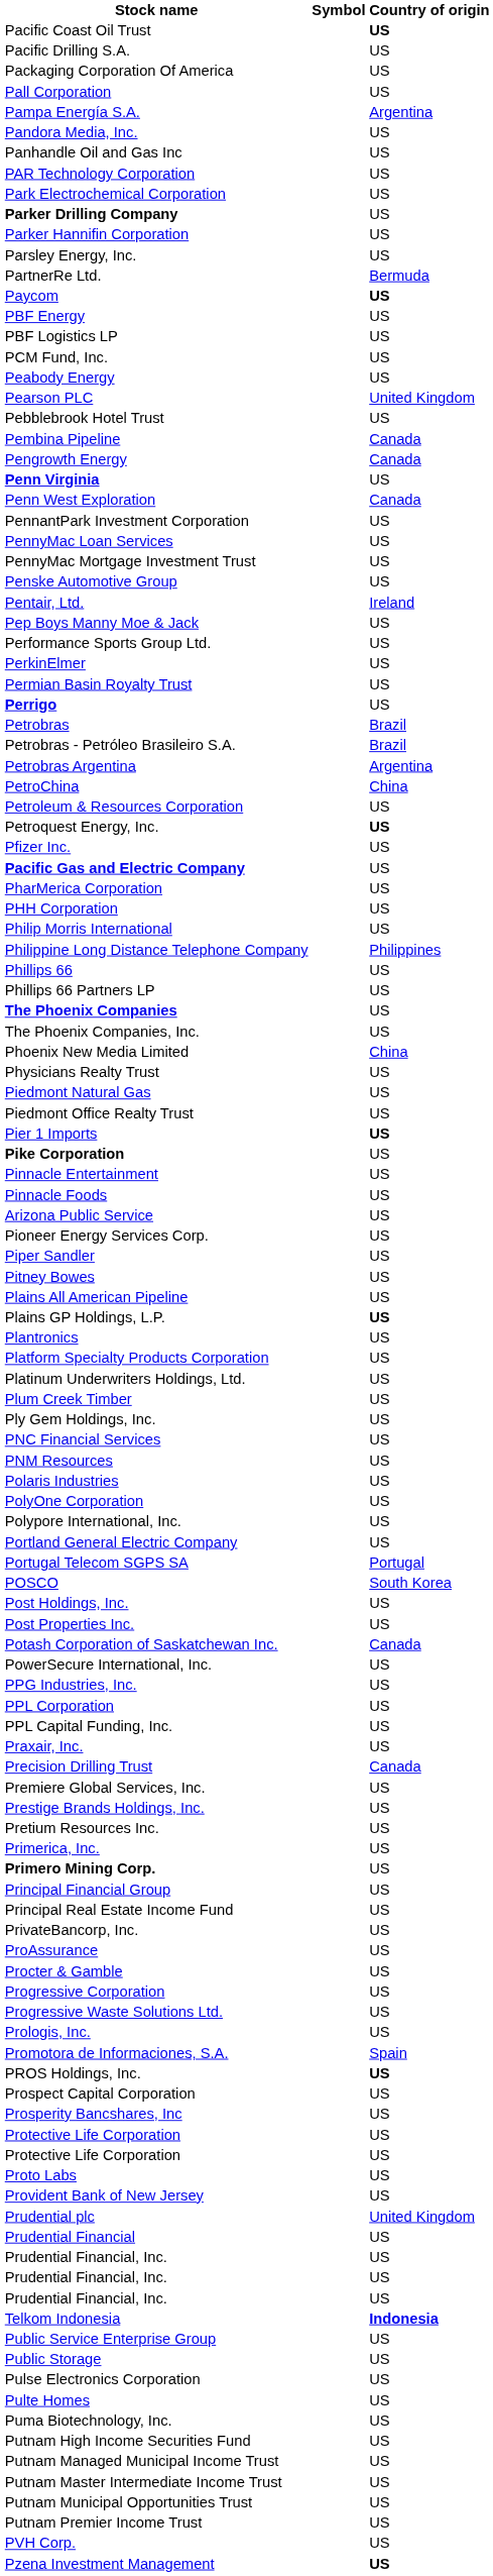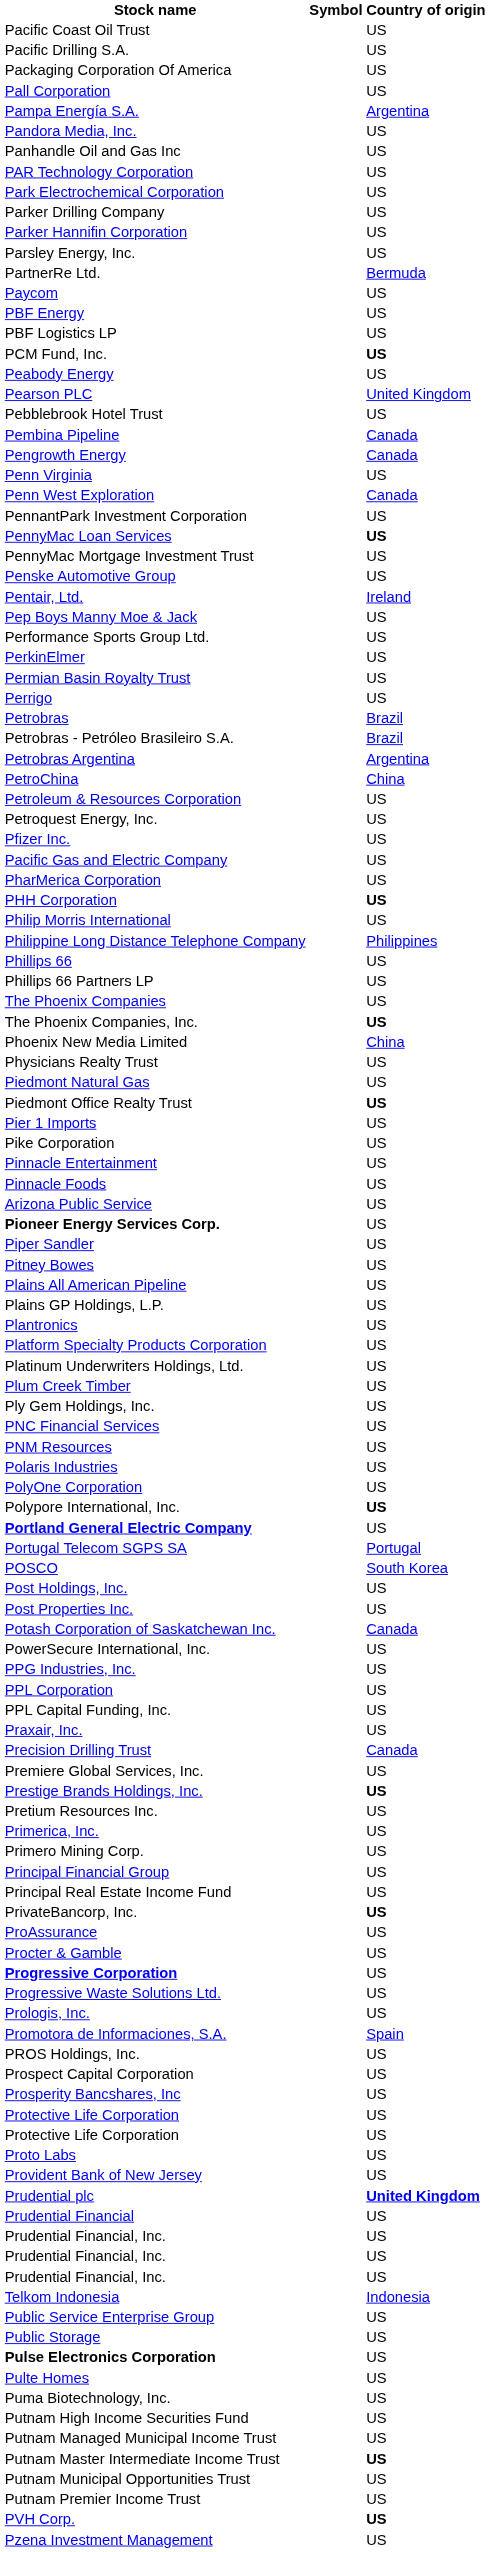Pacific Coast Oil Trust | Country of origin: bold -> normal
Parker Drilling Company | Stock name: bold -> normal
Paycom | Country of origin: bold -> normal
PCM Fund, Inc. | Country of origin: normal -> bold
Penn Virginia | Stock name: bold -> normal
PennyMac Loan Services | Country of origin: normal -> bold
Perrigo | Stock name: bold -> normal
Petroquest Energy, Inc. | Country of origin: bold -> normal
Pacific Gas and Electric Company | Stock name: bold -> normal
PHH Corporation | Country of origin: normal -> bold
The Phoenix Companies | Stock name: bold -> normal
The Phoenix Companies, Inc. | Country of origin: normal -> bold
Piedmont Office Realty Trust | Country of origin: normal -> bold
Pier 1 Imports | Country of origin: bold -> normal
Pike Corporation | Stock name: bold -> normal
Pioneer Energy Services Corp. | Stock name: normal -> bold
Plains GP Holdings, L.P. | Country of origin: bold -> normal
Polypore International, Inc. | Country of origin: normal -> bold
Portland General Electric Company | Stock name: normal -> bold
Prestige Brands Holdings, Inc. | Country of origin: normal -> bold
Primero Mining Corp. | Stock name: bold -> normal
PrivateBancorp, Inc. | Country of origin: normal -> bold
Progressive Corporation | Stock name: normal -> bold
PROS Holdings, Inc. | Country of origin: bold -> normal
Prudential plc | Country of origin: normal -> bold
Telkom Indonesia | Country of origin: bold -> normal
Pulse Electronics Corporation | Stock name: normal -> bold
Putnam Master Intermediate Income Trust | Country of origin: normal -> bold
PVH Corp. | Country of origin: normal -> bold
Pzena Investment Management | Country of origin: bold -> normal
